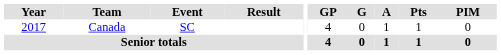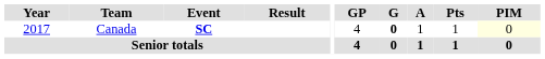Canada | Event: normal -> bold
Canada | G: normal -> bold
Canada | PIM: no background -> lightyellow background
